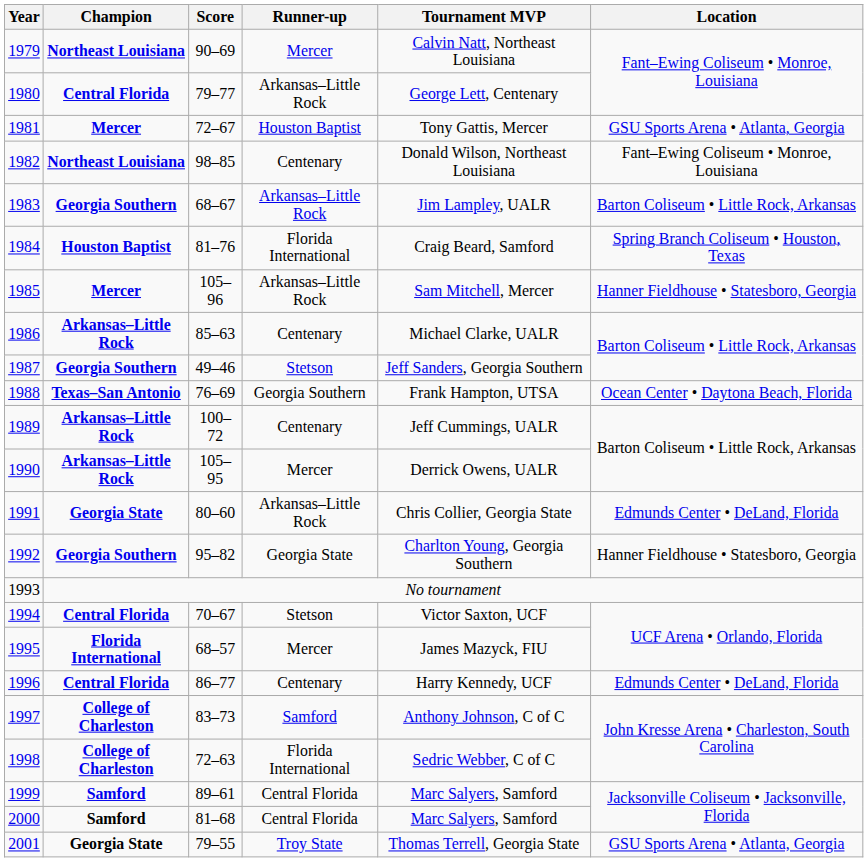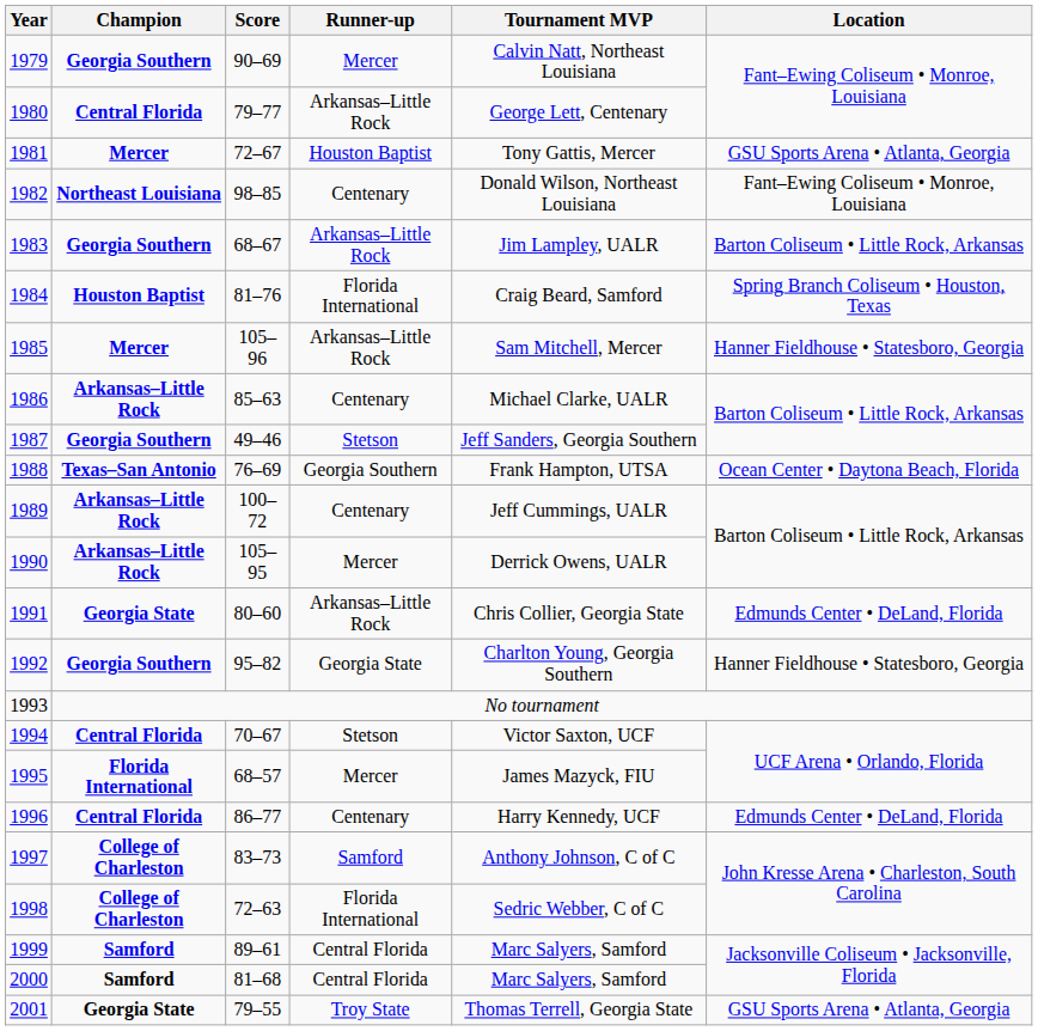1979 | Champion: Northeast Louisiana -> Georgia Southern
